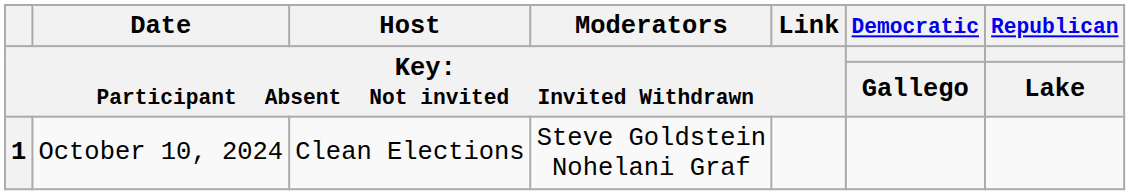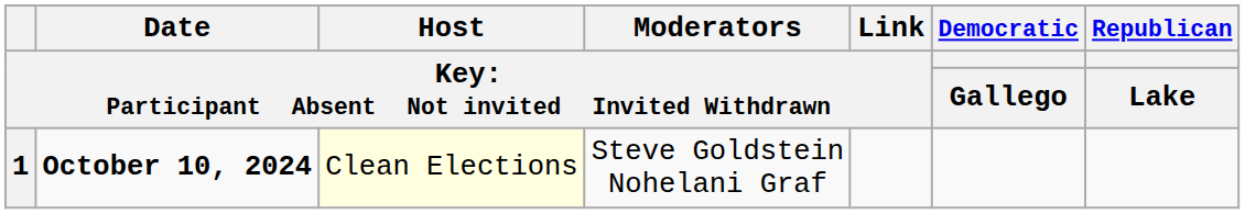1 | column 2: normal -> bold
1 | column 3: no background -> lightyellow background
